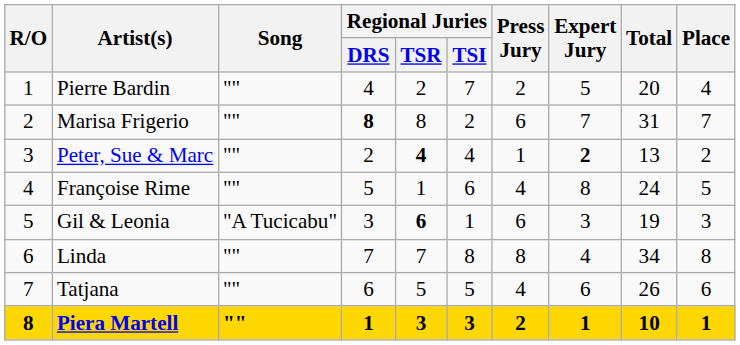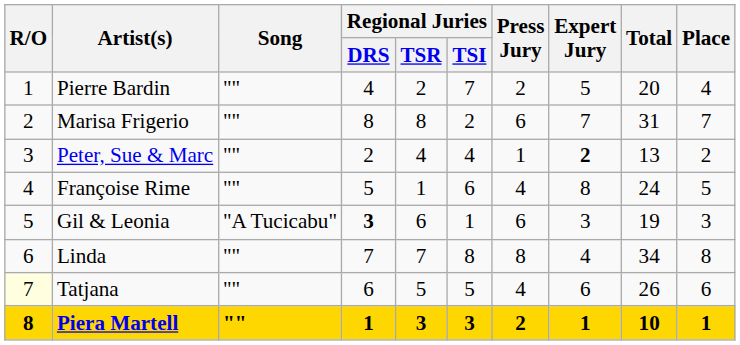Marisa Frigerio | Regional Juries / DRS: bold -> normal
Peter, Sue & Marc | Regional Juries / TSR: bold -> normal
Gil & Leonia | Regional Juries / DRS: normal -> bold
Gil & Leonia | Regional Juries / TSR: bold -> normal
Tatjana | R/O: no background -> lightyellow background
